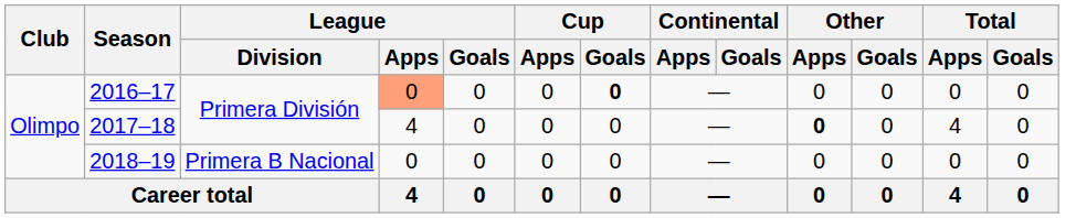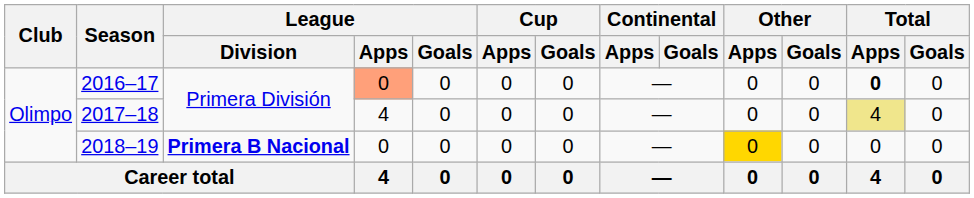2016–17 | Cup / Goals: bold -> normal
2016–17 | Total / Apps: normal -> bold
2017–18 | Other / Apps: bold -> normal
2017–18 | Total / Apps: no background -> khaki background
2018–19 | League / Division: normal -> bold
2018–19 | Other / Apps: no background -> gold background
